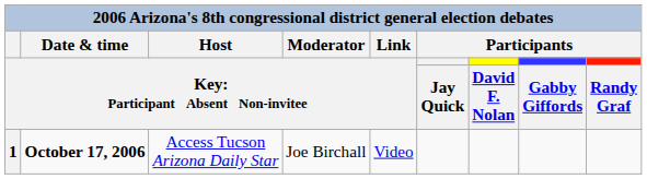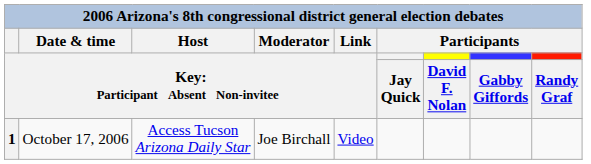1 | column 2: bold -> normal
